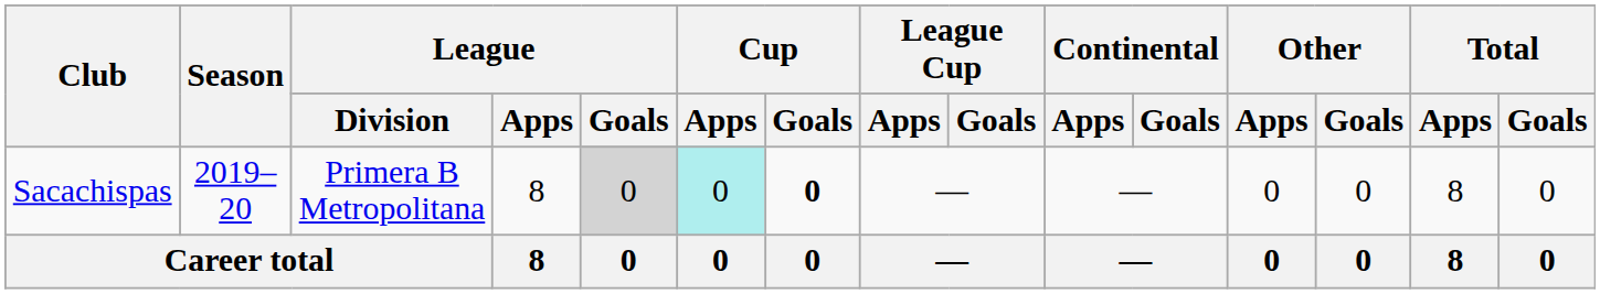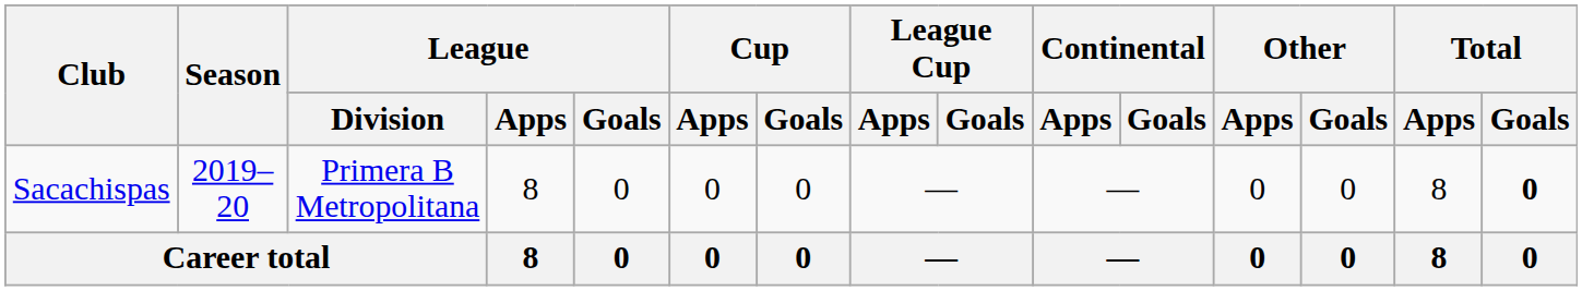Sacachispas | League / Goals: lightgrey background -> no background
Sacachispas | Cup / Apps: paleturquoise background -> no background
Sacachispas | Cup / Goals: bold -> normal
Sacachispas | Total / Goals: normal -> bold
